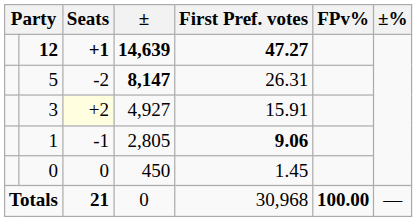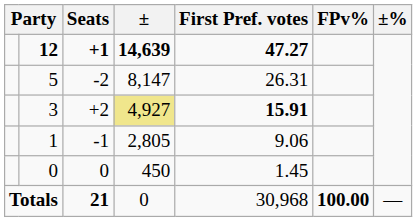5 | ±: bold -> normal
3 | Seats: lightyellow background -> no background
3 | ±: no background -> khaki background
3 | First Pref. votes: normal -> bold
1 | First Pref. votes: bold -> normal
